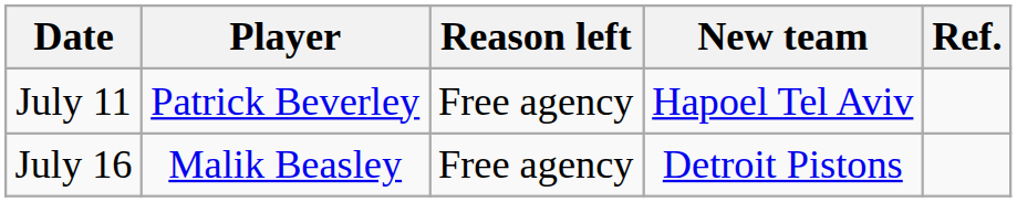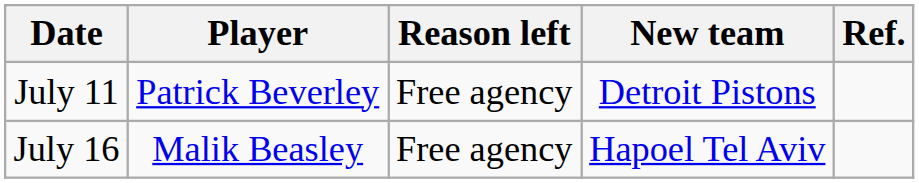July 11 | New team: Hapoel Tel Aviv -> Detroit Pistons
July 16 | New team: Detroit Pistons -> Hapoel Tel Aviv
